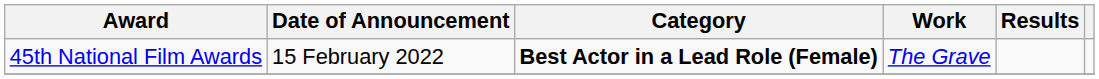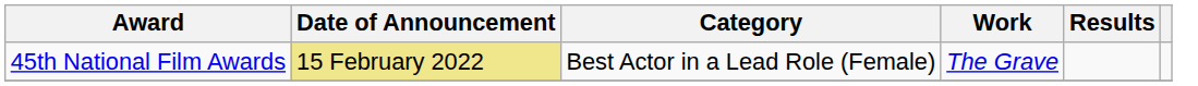45th National Film Awards | Date of Announcement: no background -> khaki background
45th National Film Awards | Category: bold -> normal
